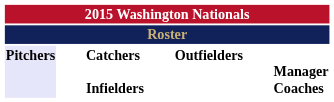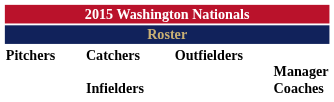Pitchers | column 1: lavender background -> no background
